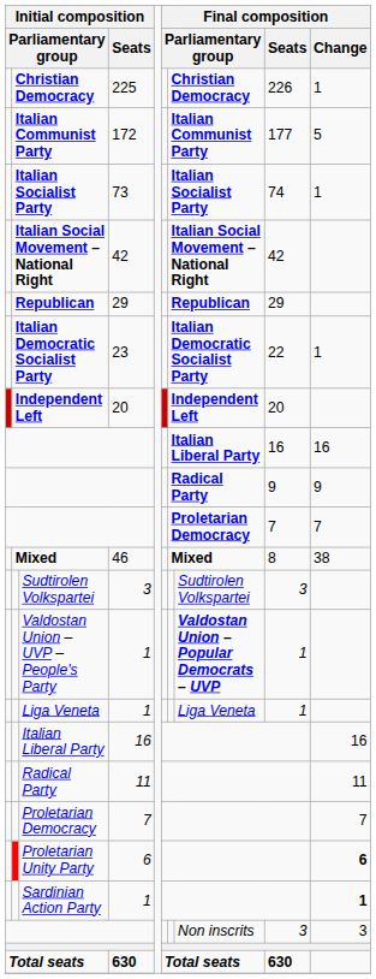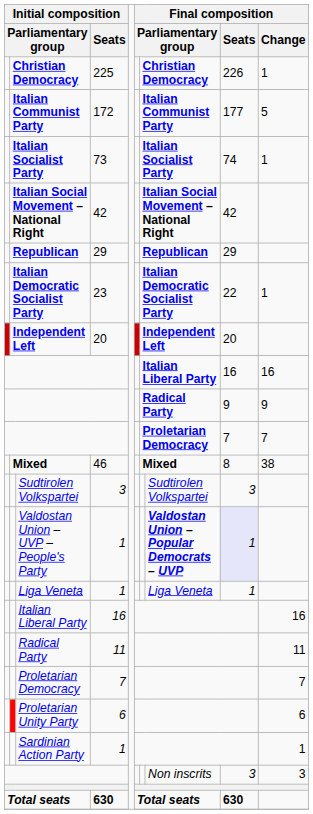Valdostan Union – UVP – People's Party | Final composition / Seats: no background -> lavender background
Proletarian Unity Party | Final composition / Change: bold -> normal
Sardinian Action Party | Final composition / Change: bold -> normal
